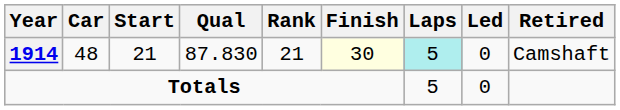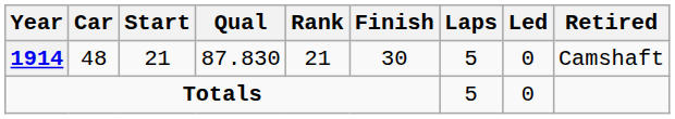1914 | Finish: lightyellow background -> no background
1914 | Laps: paleturquoise background -> no background
